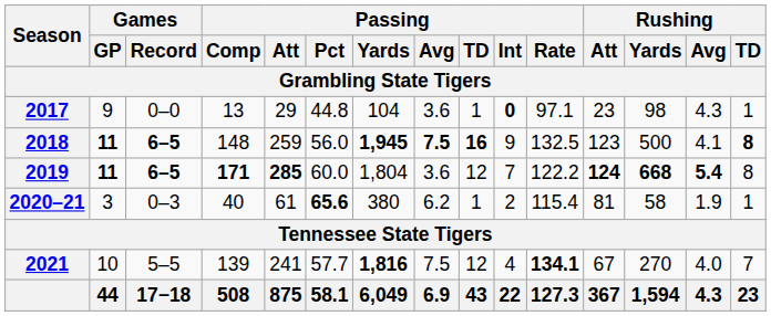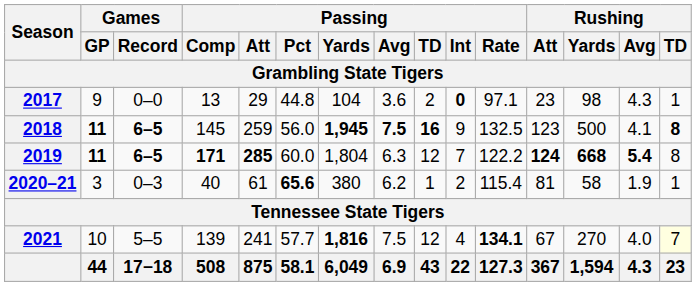2017 | Passing / TD: 1 -> 2
2018 | Passing / Comp: 148 -> 145
2019 | Passing / Avg: 3.6 -> 6.3
2021 | Rushing / TD: no background -> lightyellow background
